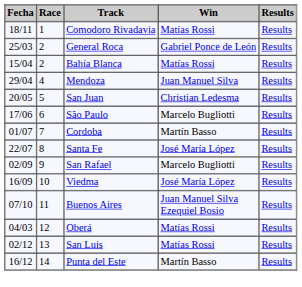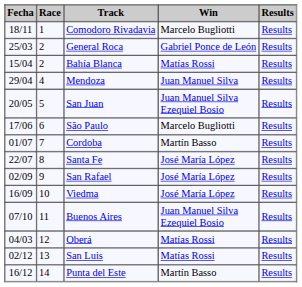Comodoro Rivadavia | Win: Matías Rossi -> Marcelo Bugliotti
San Juan | Win: Christian Ledesma -> Juan Manuel Silva Ezequiel Bosio
San Rafael | Win: Marcelo Bugliotti -> José María López
